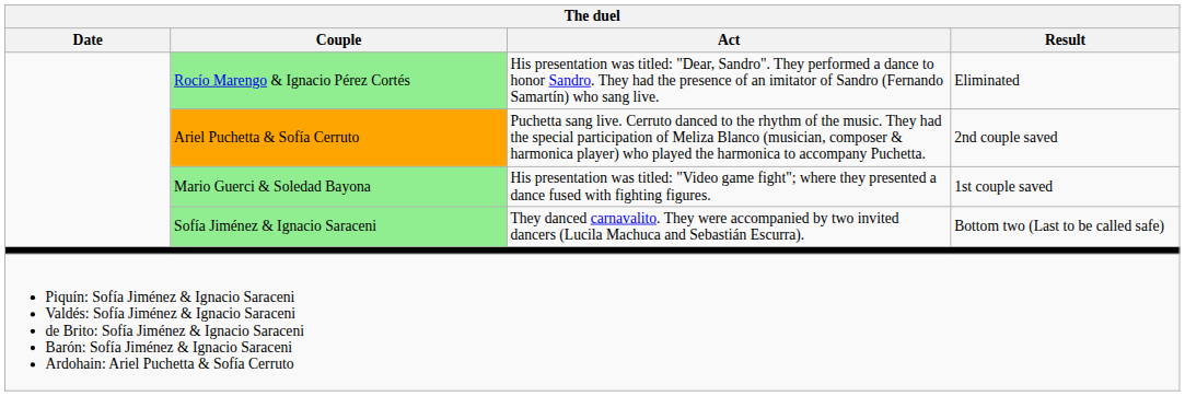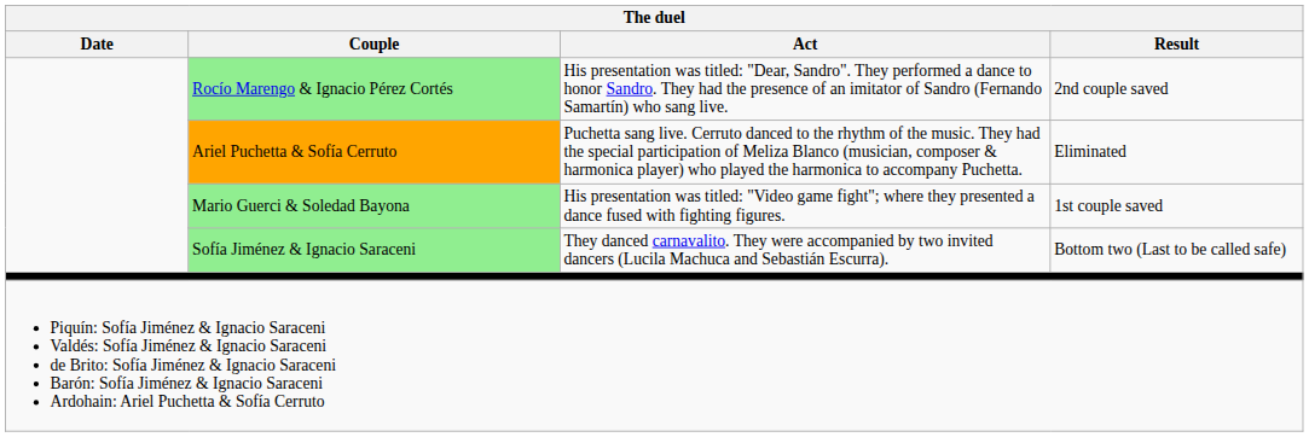Rocío Marengo & Ignacio Pérez Cortés | Result: Eliminated -> 2nd couple saved
Ariel Puchetta & Sofía Cerruto | Result: 2nd couple saved -> Eliminated
